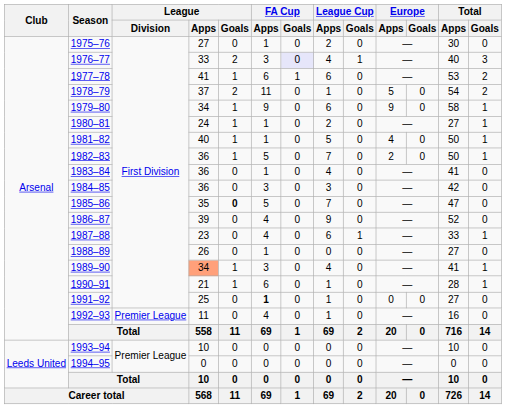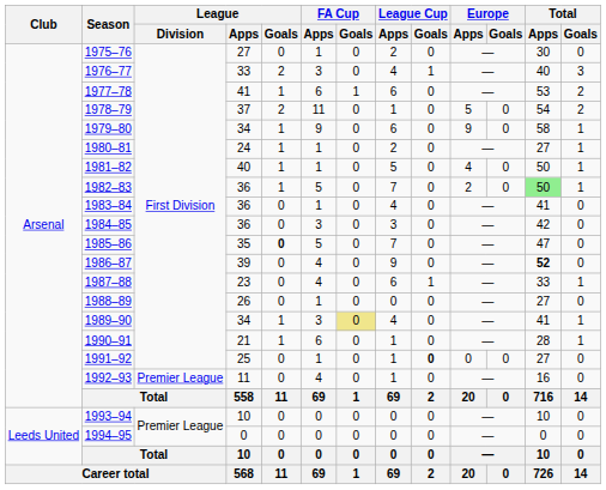1976–77 | FA Cup / Goals: lavender background -> no background
1982–83 | Total / Apps: no background -> lightgreen background
1986–87 | Total / Apps: normal -> bold
1989–90 | League / Apps: lightsalmon background -> no background
1989–90 | FA Cup / Goals: no background -> khaki background
1991–92 | FA Cup / Apps: bold -> normal
1991–92 | League Cup / Goals: normal -> bold
